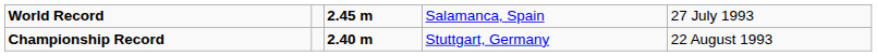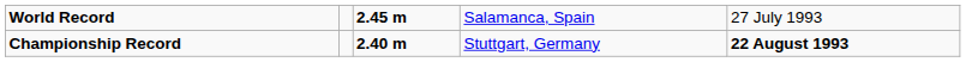Championship Record | column 5: normal -> bold
